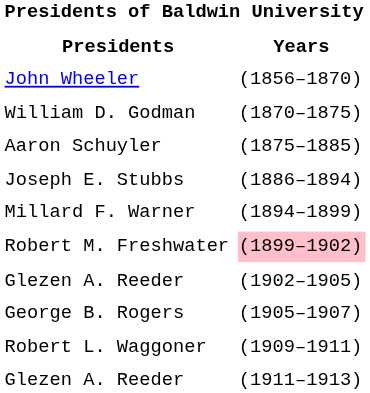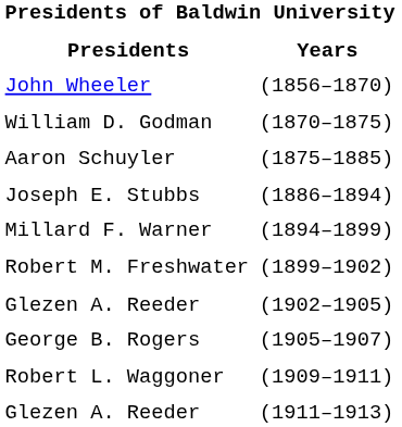Robert M. Freshwater | Years: pink background -> no background
